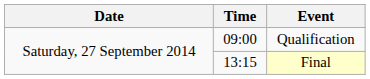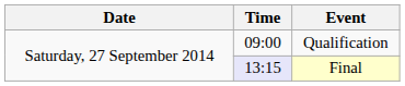Final | Time: no background -> lavender background
